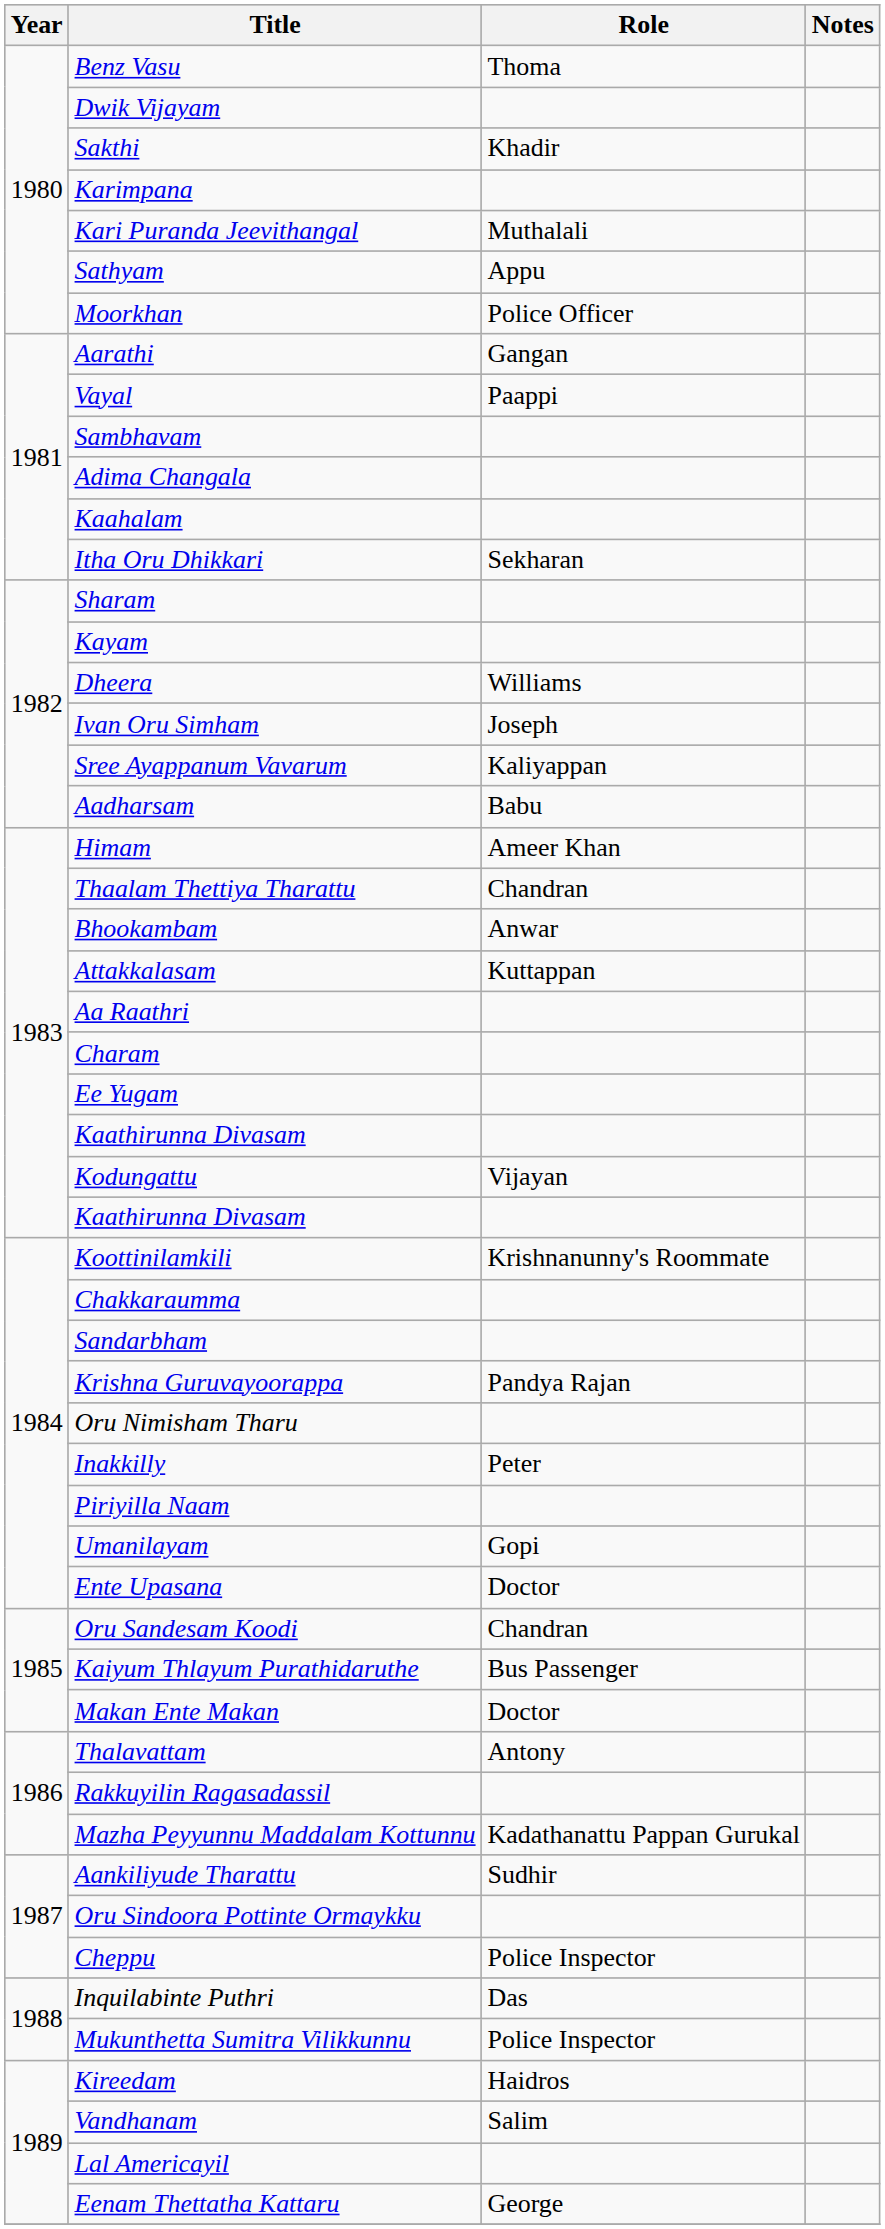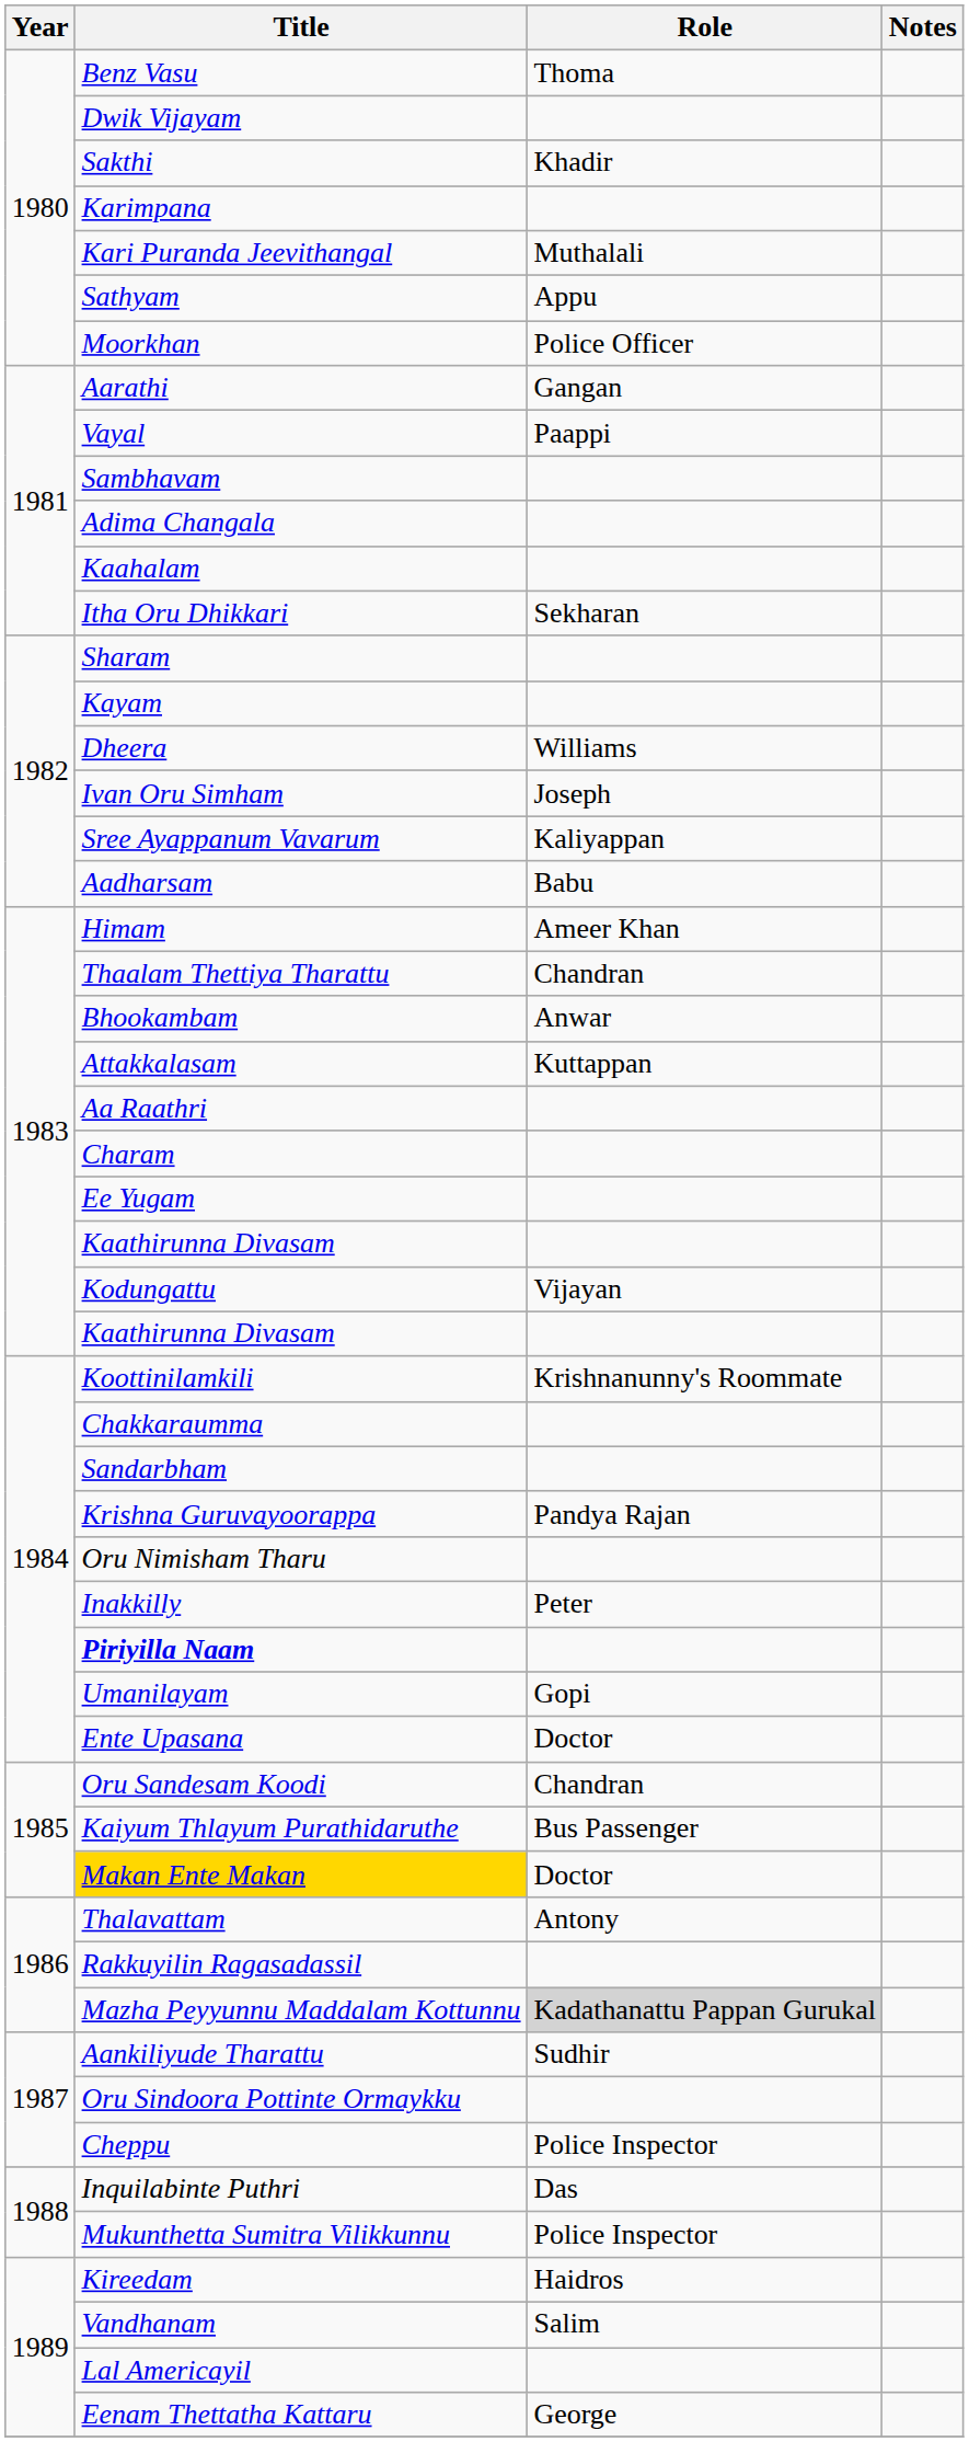Piriyilla Naam | Title: normal -> bold
Makan Ente Makan | Title: no background -> gold background
Mazha Peyyunnu Maddalam Kottunnu | Role: no background -> lightgrey background
